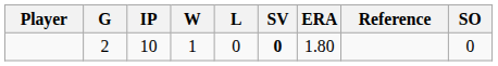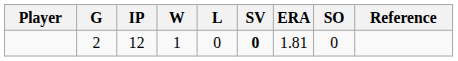columns swapped: SO <-> Reference
row 2 | IP: 10 -> 12
row 2 | ERA: 1.80 -> 1.81
